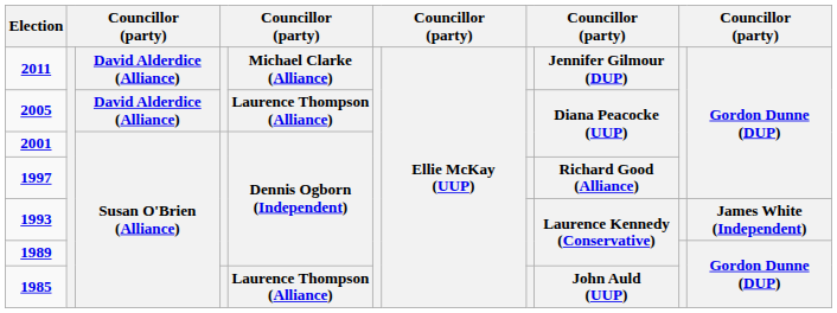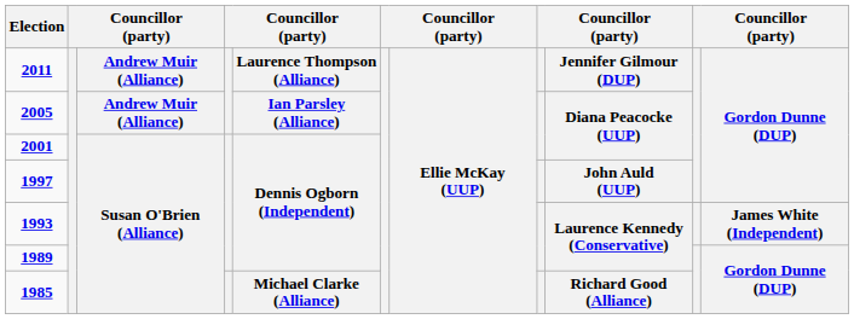2011 | column 3: David Alderdice (Alliance) -> Andrew Muir (Alliance)
2011 | column 5: Michael Clarke (Alliance) -> Laurence Thompson (Alliance)
2005 | column 3: David Alderdice (Alliance) -> Andrew Muir (Alliance)
2005 | column 5: Laurence Thompson (Alliance) -> Ian Parsley (Alliance)
1997 | column 9: Richard Good (Alliance) -> John Auld (UUP)
1985 | column 5: Laurence Thompson (Alliance) -> Michael Clarke (Alliance)
1985 | column 9: John Auld (UUP) -> Richard Good (Alliance)
